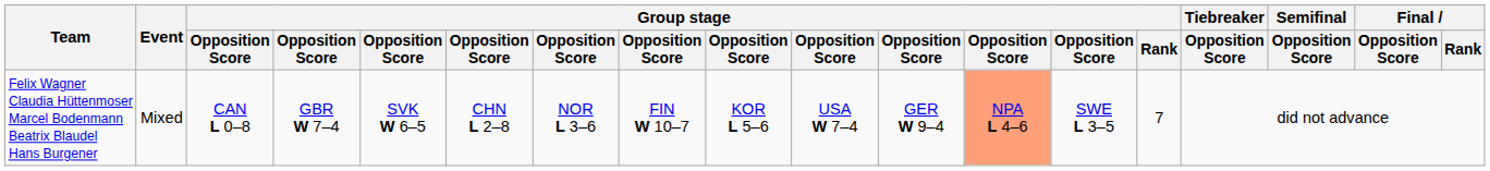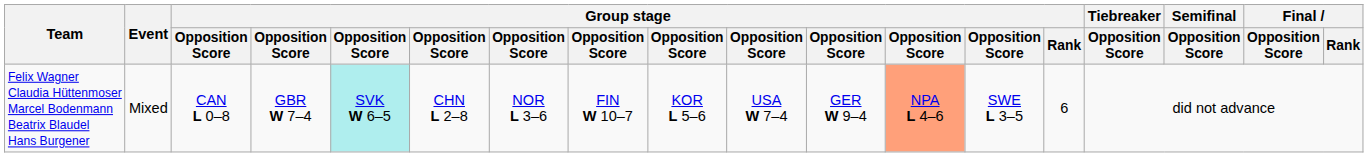row 3 | column 5: no background -> paleturquoise background
row 3 | Group stage / Rank: 7 -> 6
